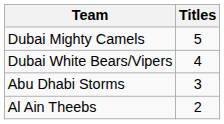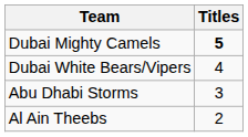Dubai Mighty Camels | Titles: normal -> bold
